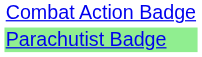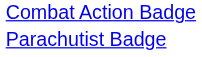row 2 | column 1: lightgreen background -> no background
